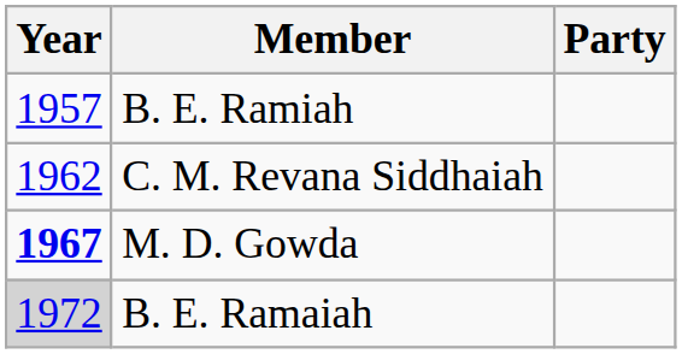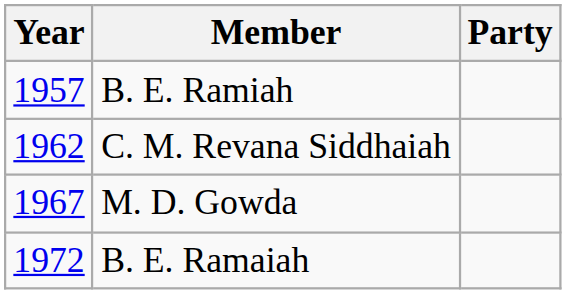M. D. Gowda | Year: bold -> normal
B. E. Ramaiah | Year: lightgrey background -> no background
